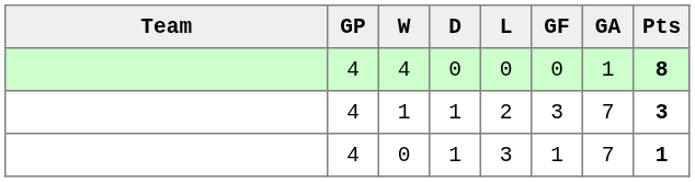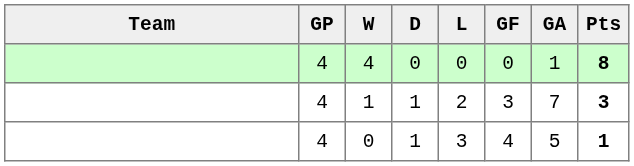row 4 | GF: 1 -> 4
row 4 | GA: 7 -> 5
